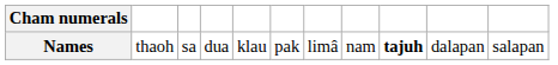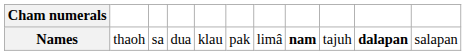Names | column 8: normal -> bold
Names | column 9: bold -> normal
Names | column 10: normal -> bold
